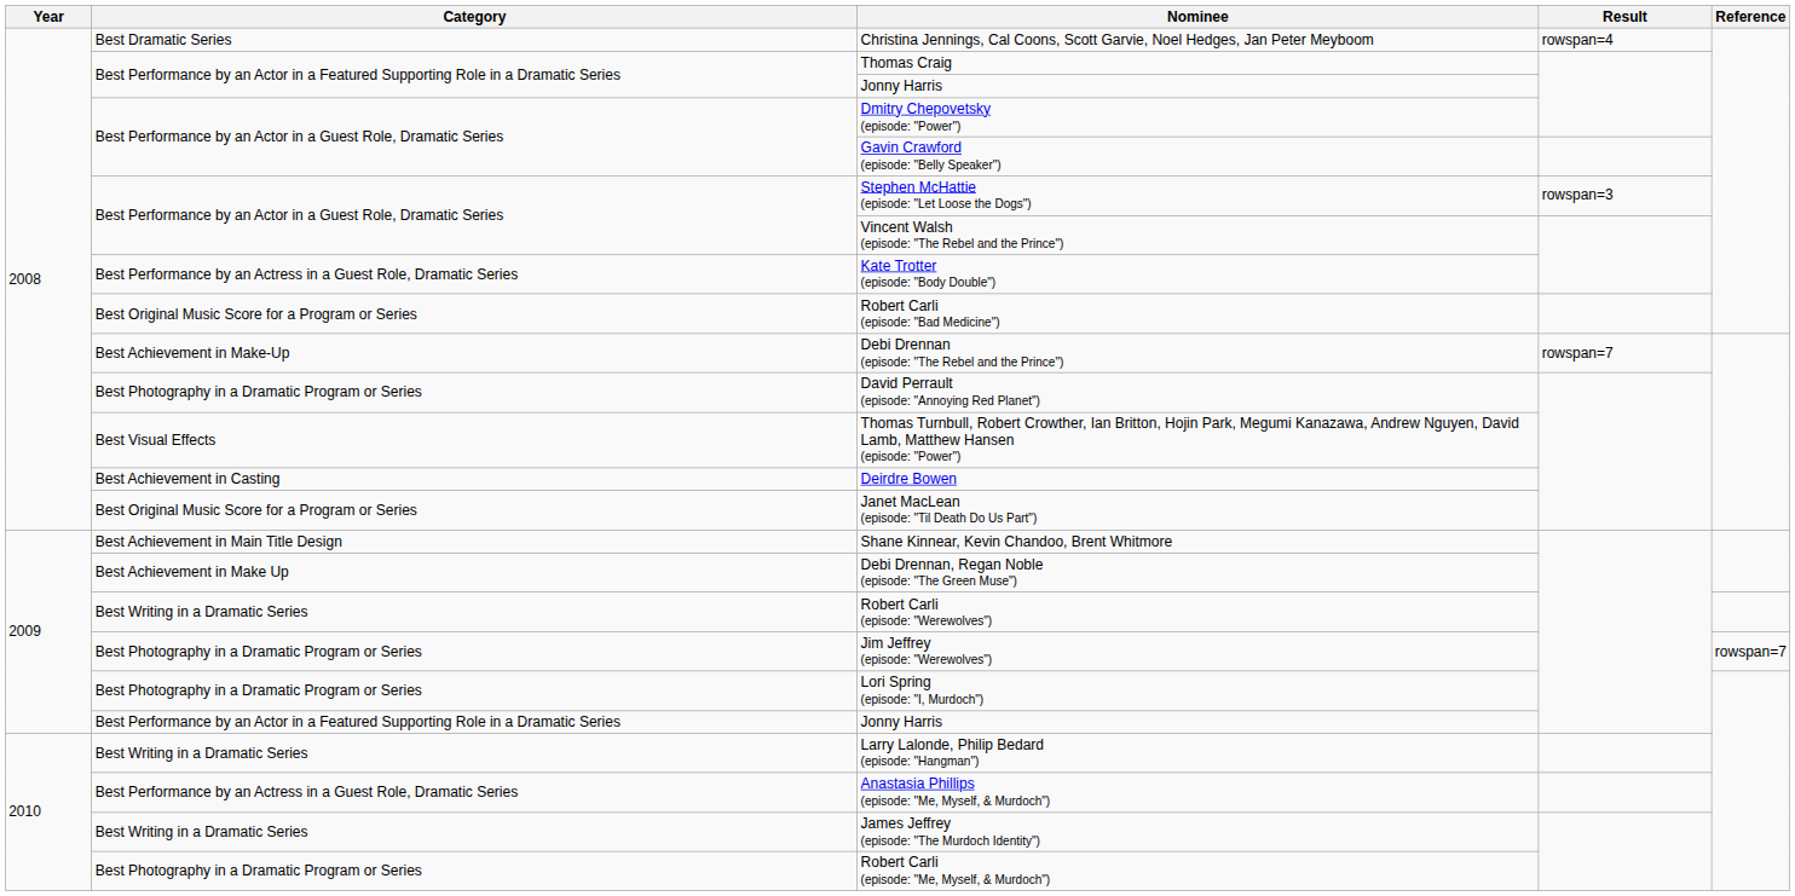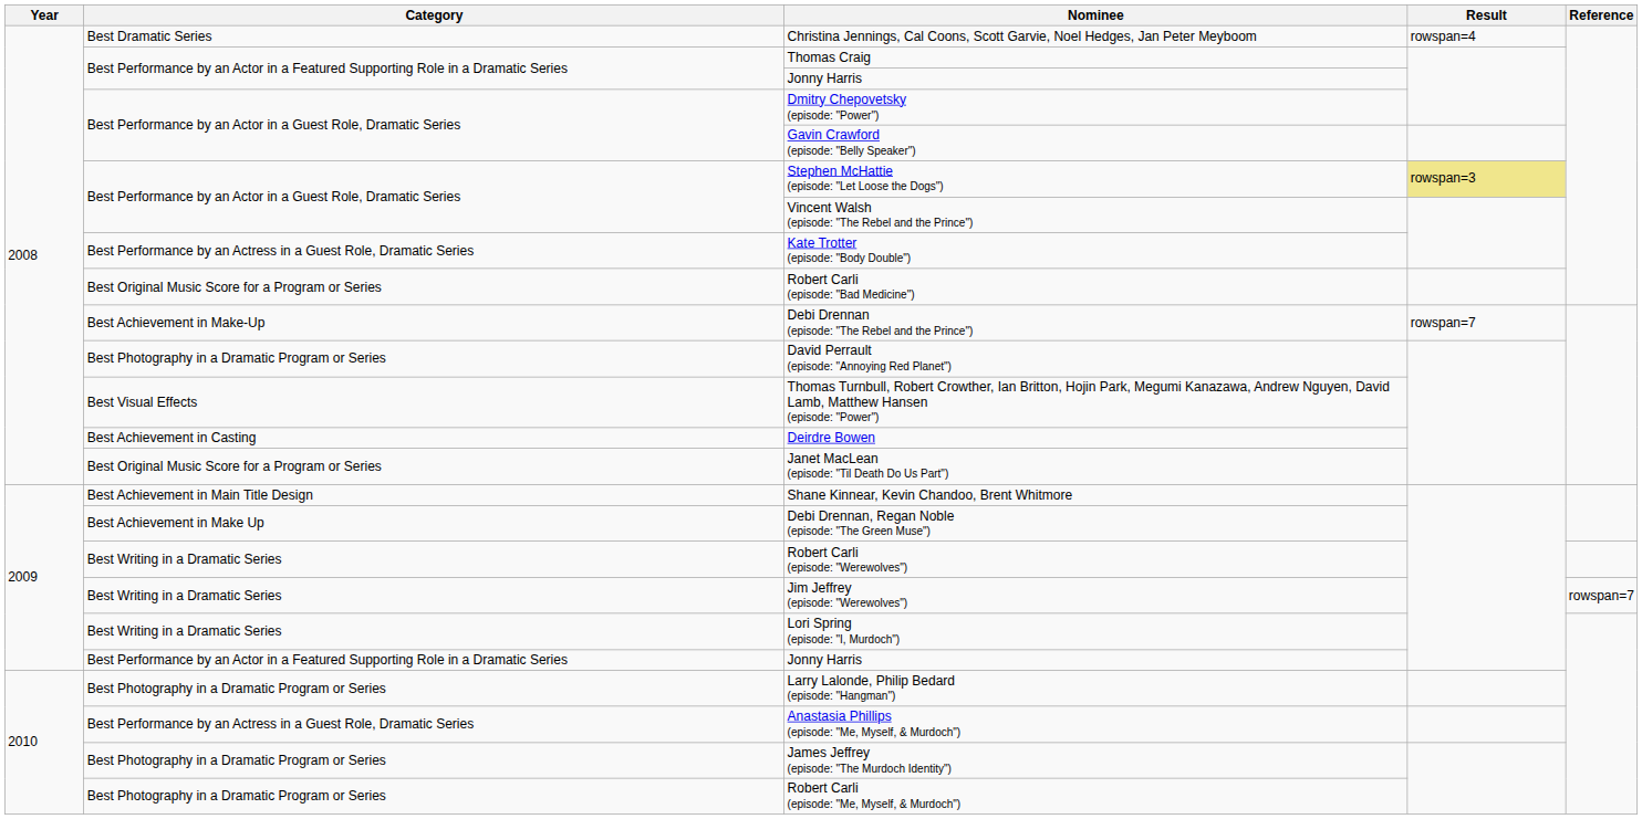Stephen McHattie (episode: "Let Loose the Dogs") | Result: no background -> khaki background
Jim Jeffrey (episode: "Werewolves") | Category: Best Photography in a Dramatic Program or Series -> Best Writing in a Dramatic Series
Lori Spring (episode: "I, Murdoch") | Category: Best Photography in a Dramatic Program or Series -> Best Writing in a Dramatic Series
Larry Lalonde, Philip Bedard (episode: "Hangman") | Category: Best Writing in a Dramatic Series -> Best Photography in a Dramatic Program or Series
James Jeffrey (episode: "The Murdoch Identity") | Category: Best Writing in a Dramatic Series -> Best Photography in a Dramatic Program or Series
